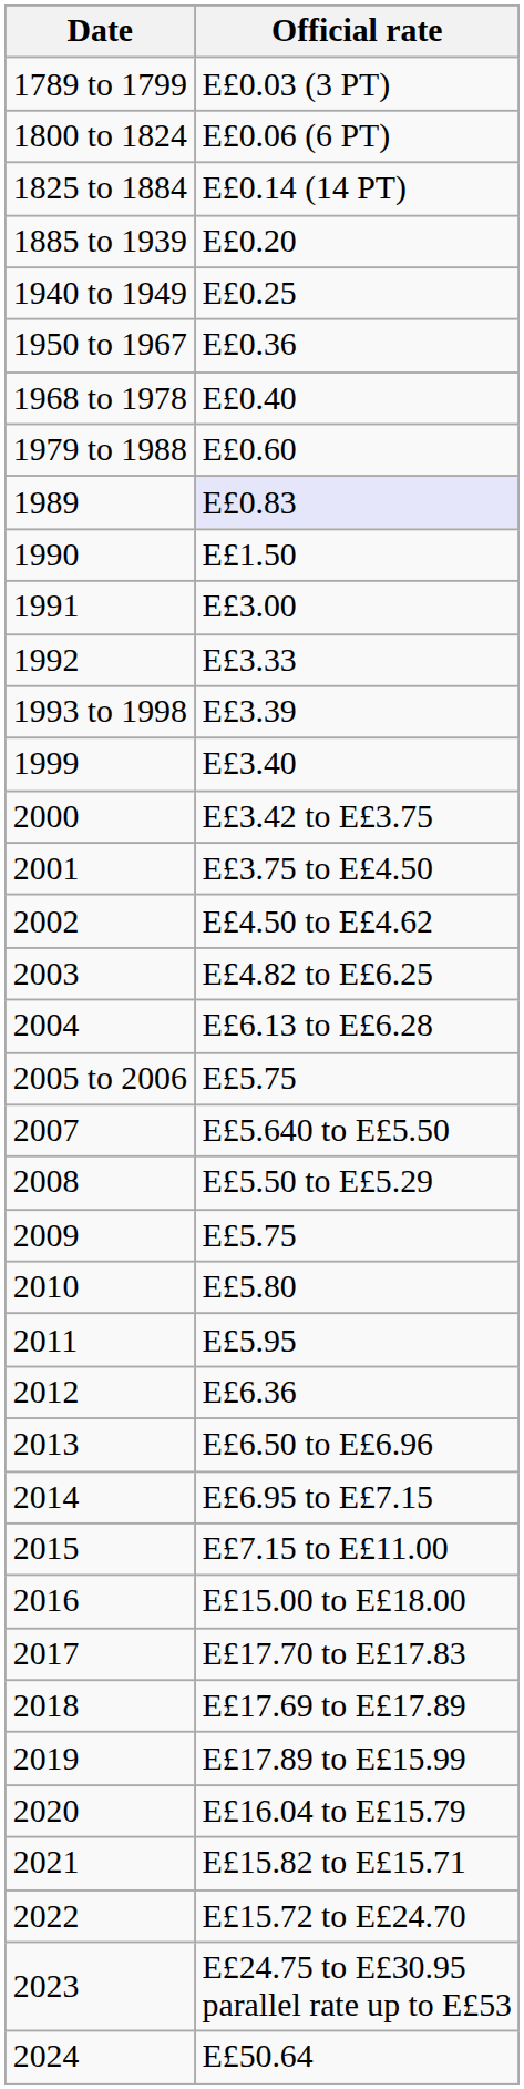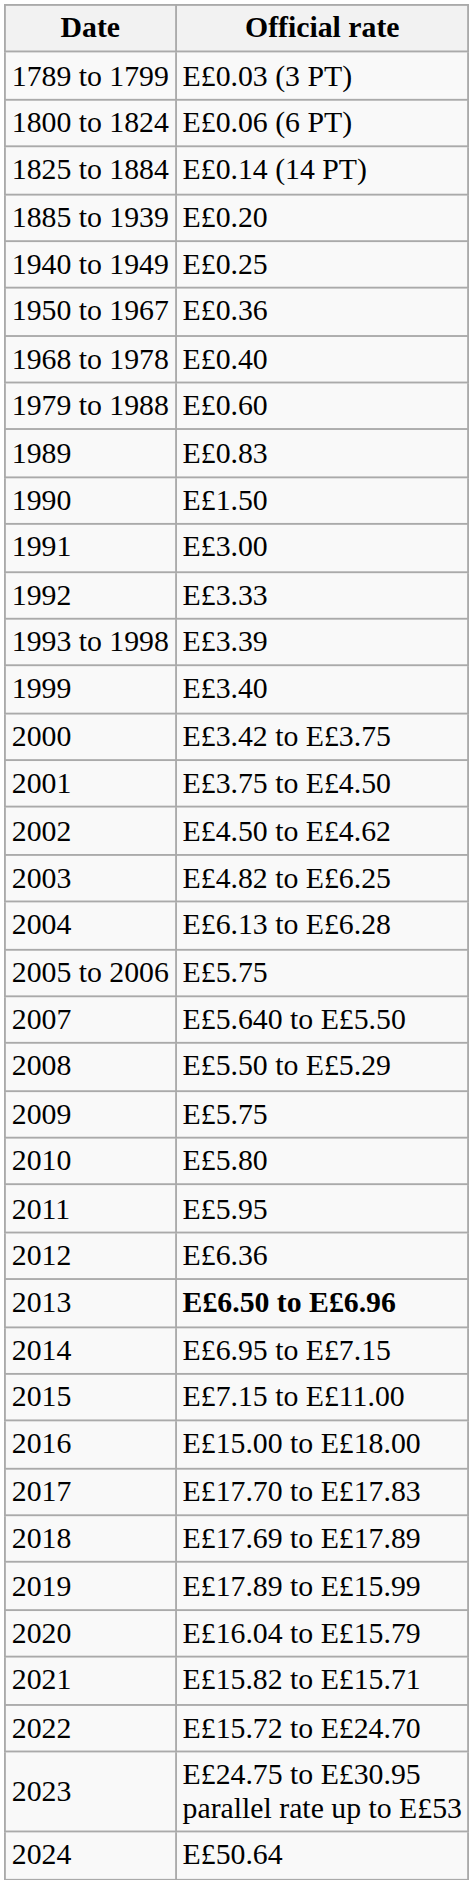row 10 | Official rate: lavender background -> no background
row 28 | Official rate: normal -> bold
